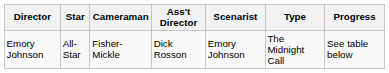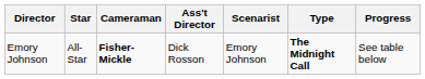row 2 | Cameraman: normal -> bold
row 2 | Type: normal -> bold
